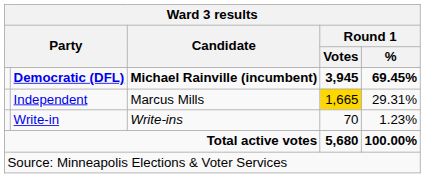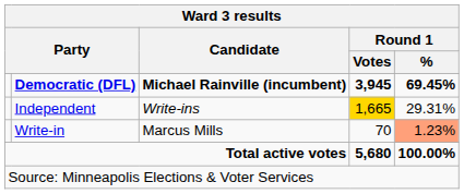Independent | Ward 3 results / Candidate: Marcus Mills -> Write-ins
Write-in | Ward 3 results / Candidate: Write-ins -> Marcus Mills
Write-in | Ward 3 results / Round 1 / %: no background -> lightsalmon background
